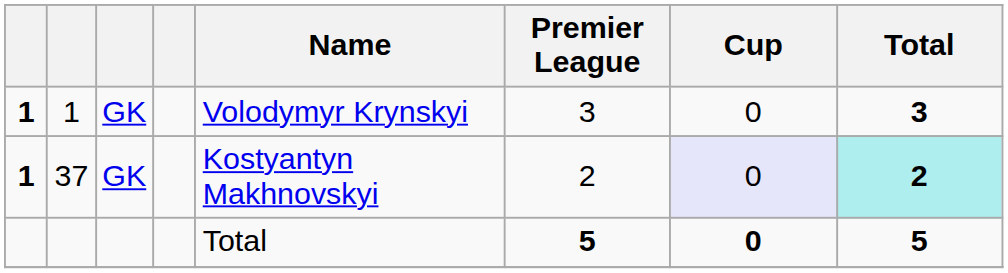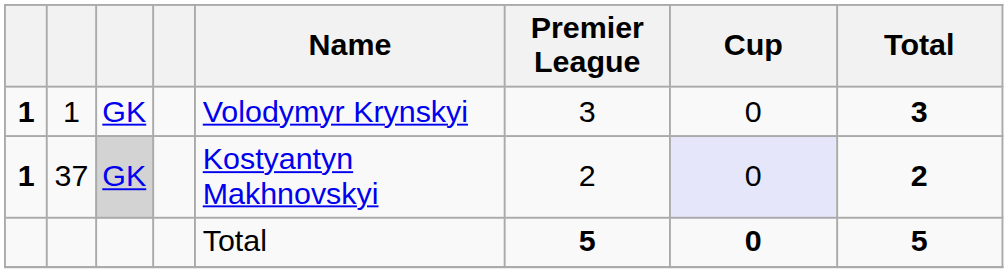37 | column 3: no background -> lightgrey background
37 | Total: paleturquoise background -> no background
